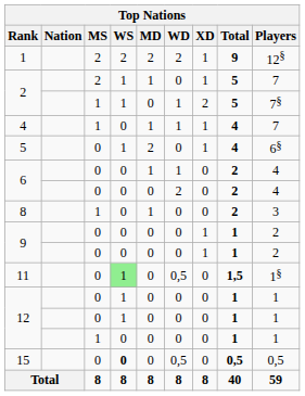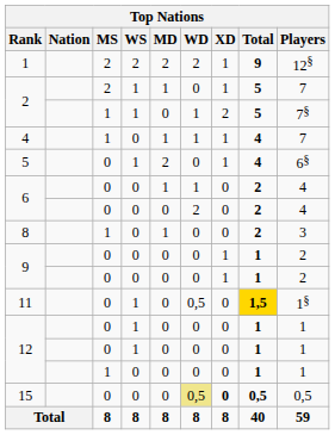11 | WS: lightgreen background -> no background
11 | Total: no background -> gold background
15 | WS: bold -> normal
15 | WD: no background -> khaki background
15 | XD: normal -> bold
